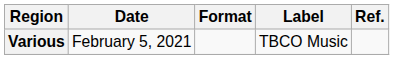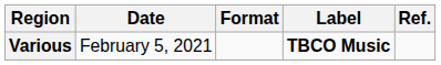Various | Label: normal -> bold
